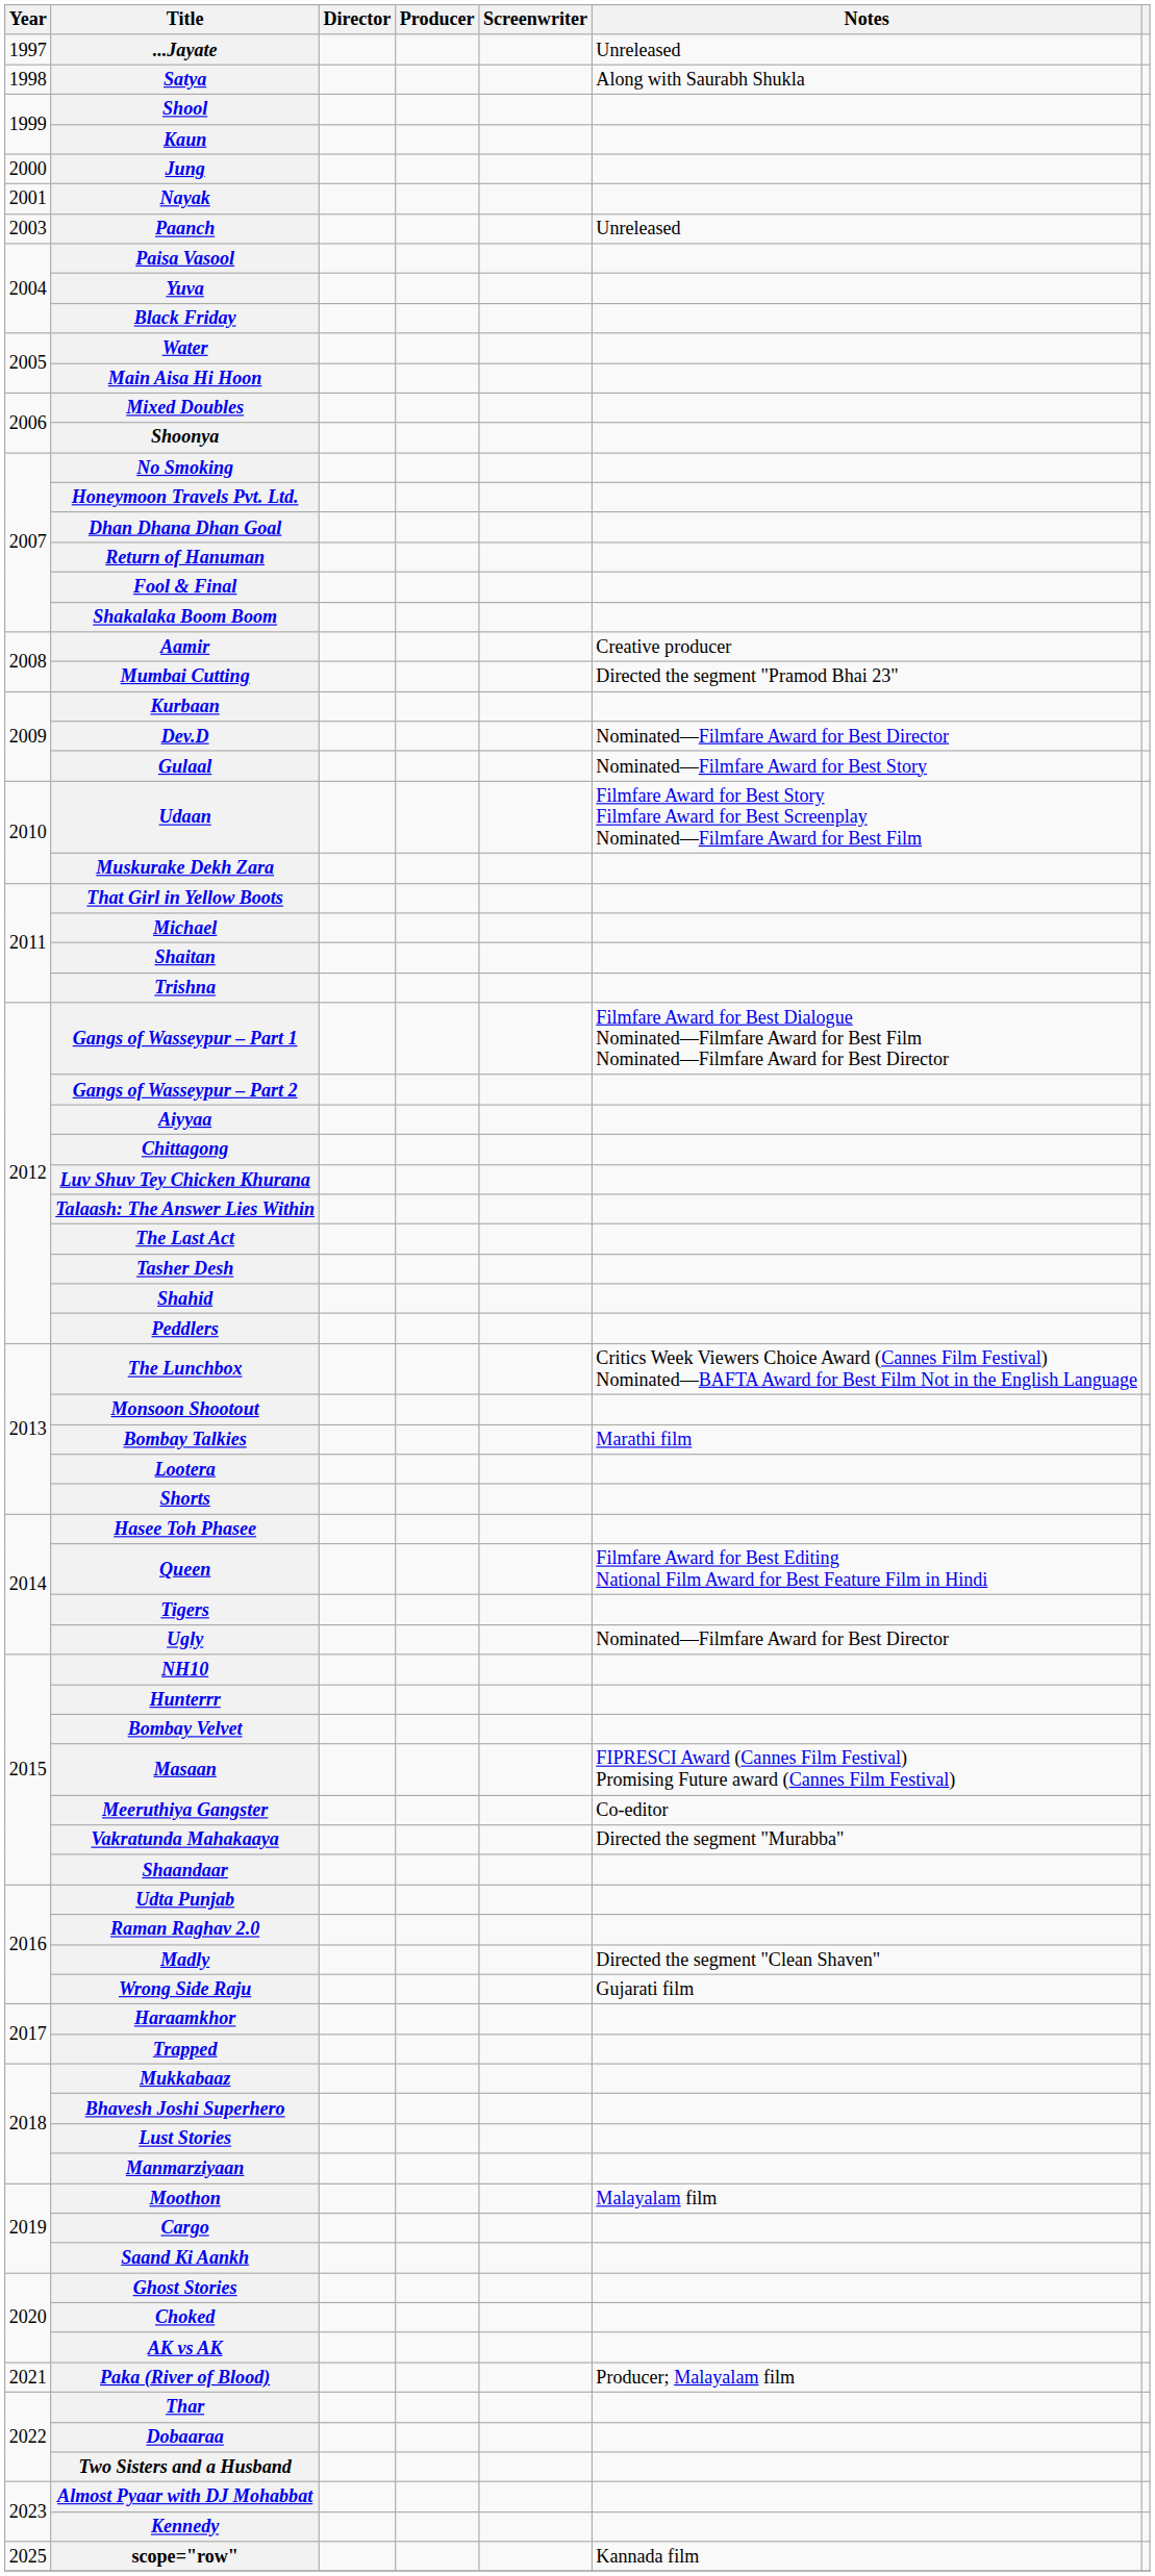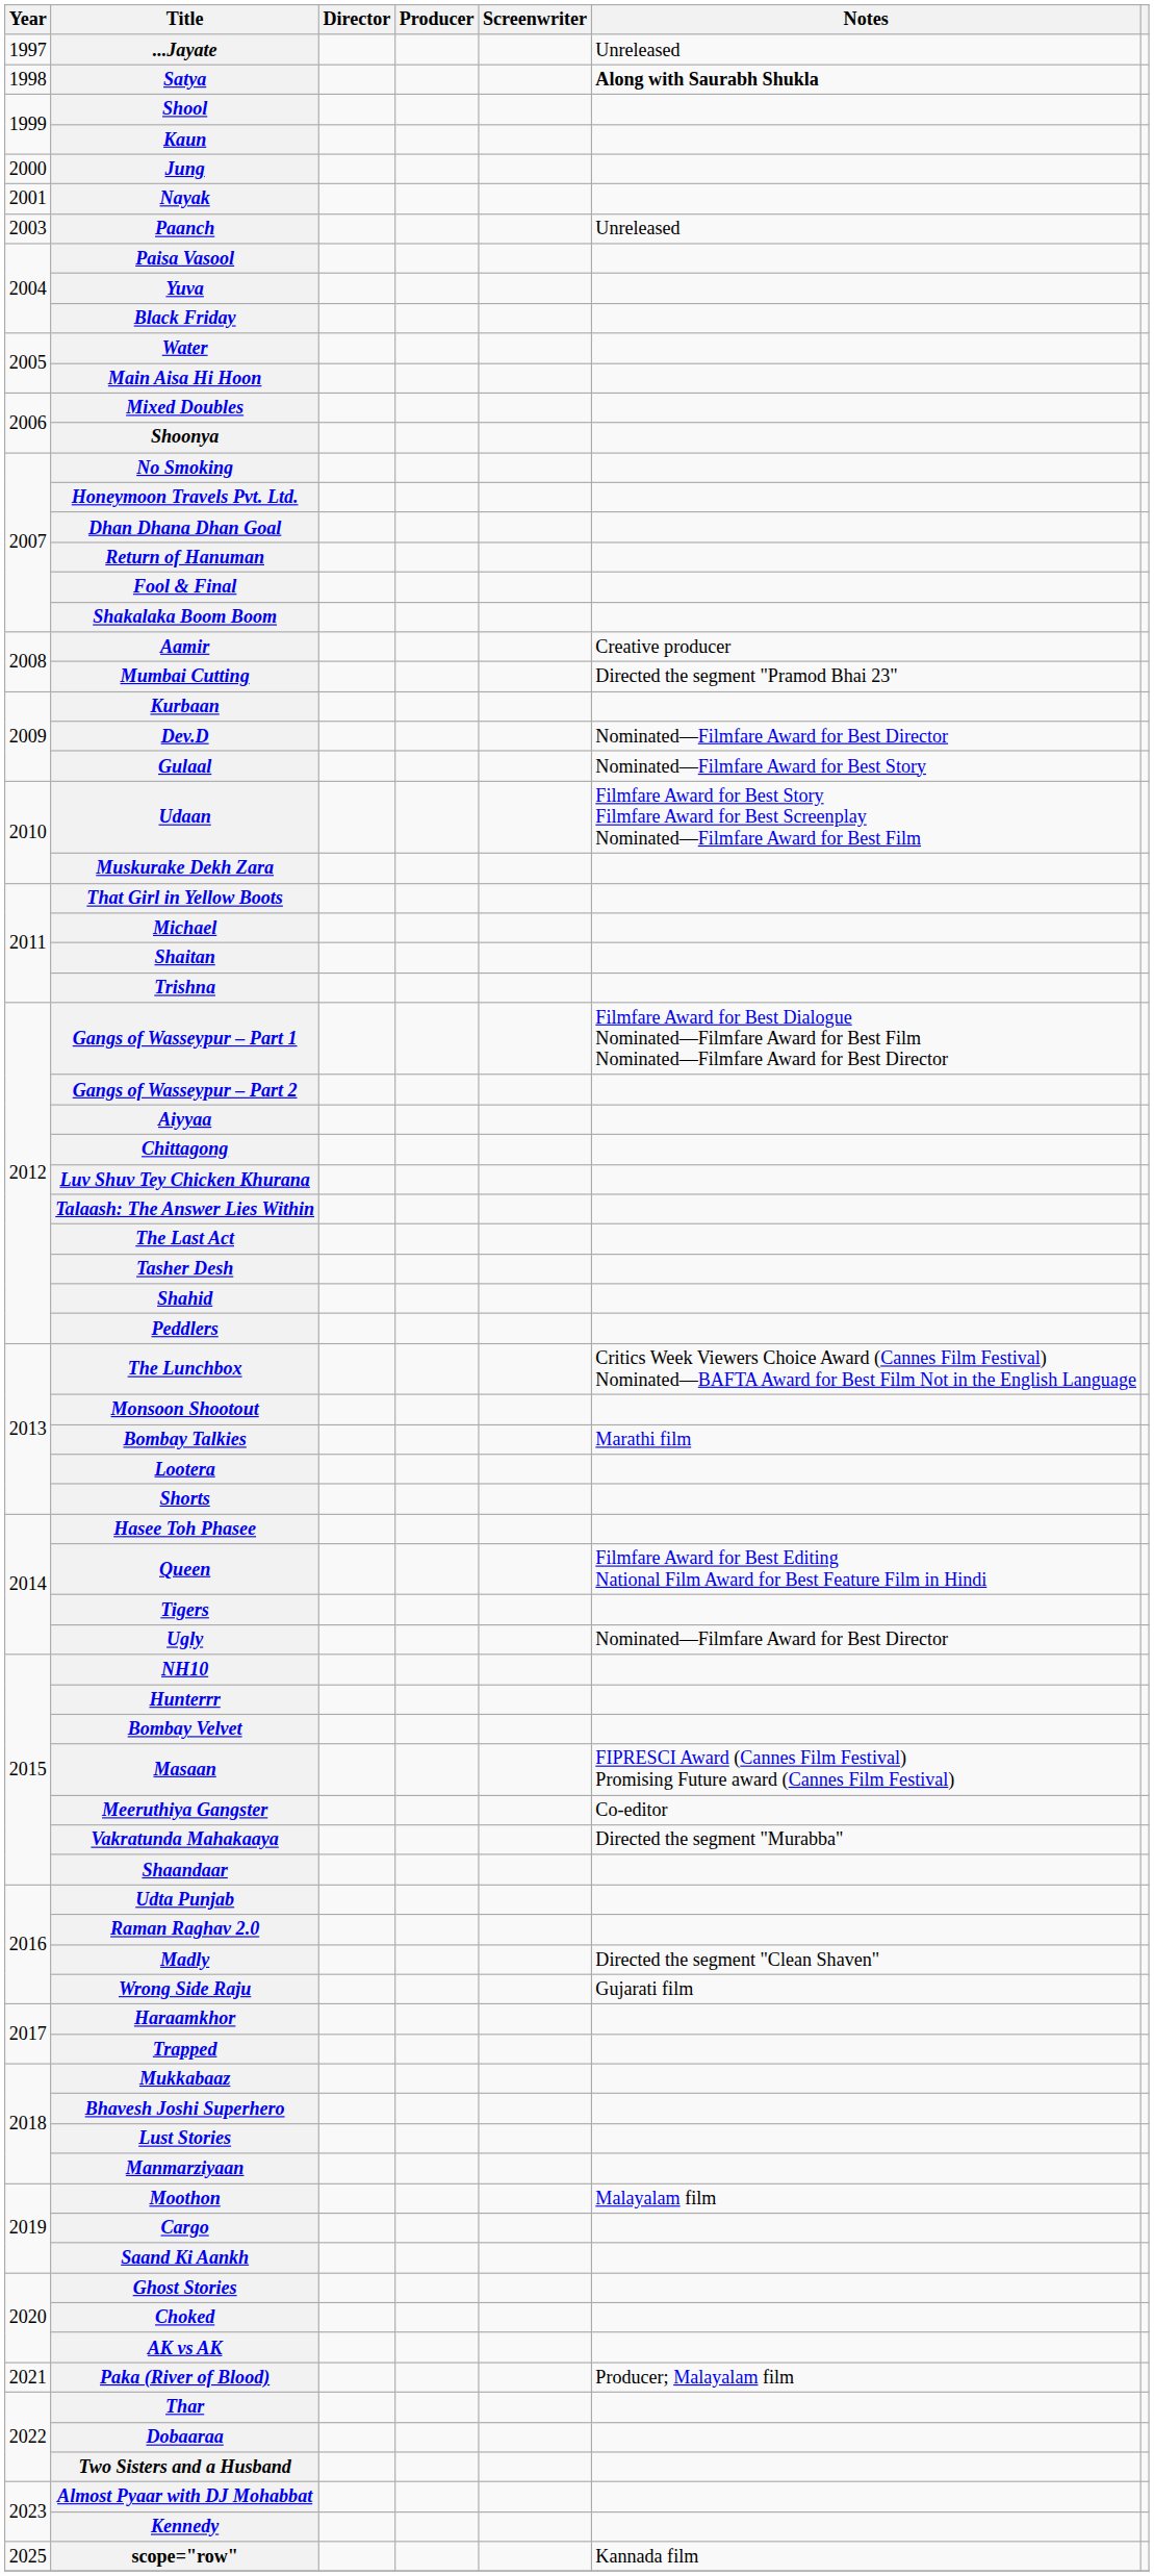Satya | Notes: normal -> bold
